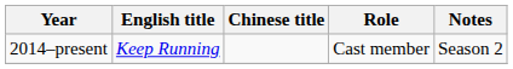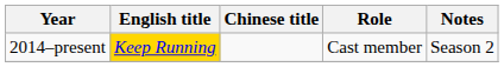2014–present | English title: no background -> gold background
